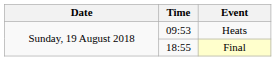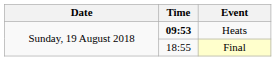Heats | Time: normal -> bold
